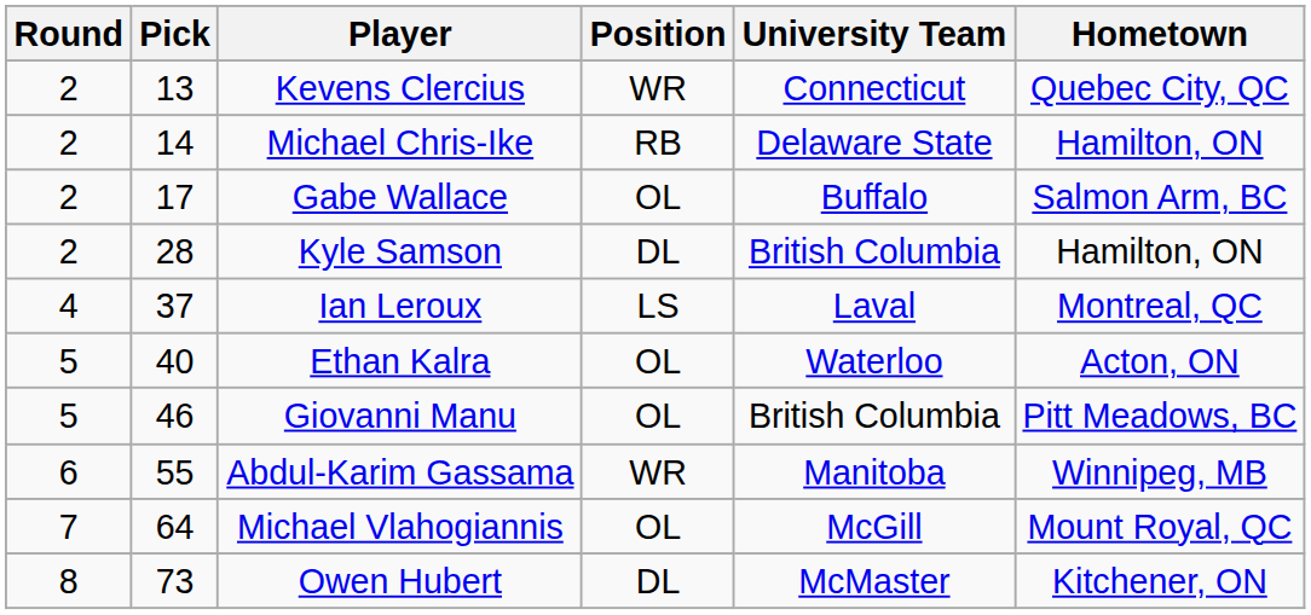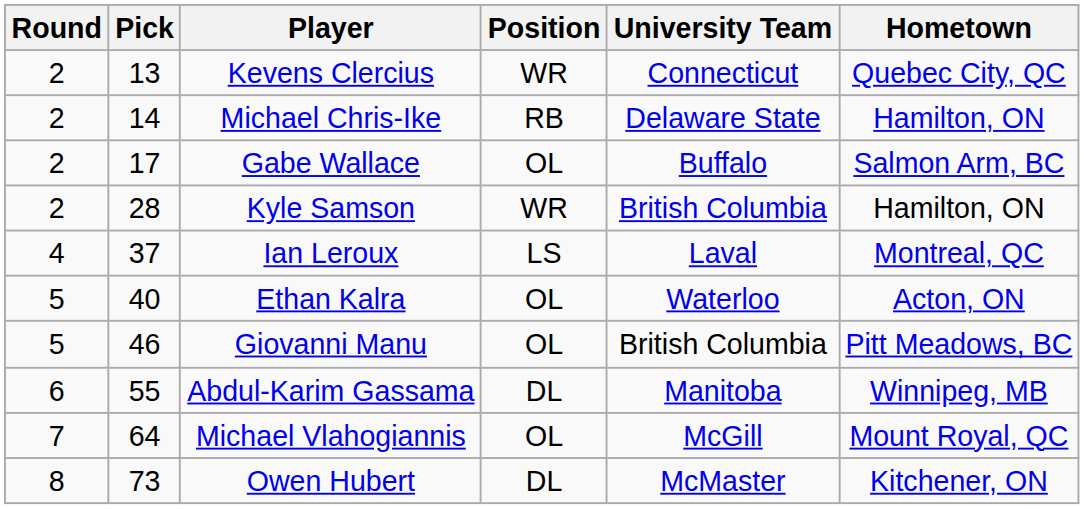Kyle Samson | Position: DL -> WR
Abdul-Karim Gassama | Position: WR -> DL
